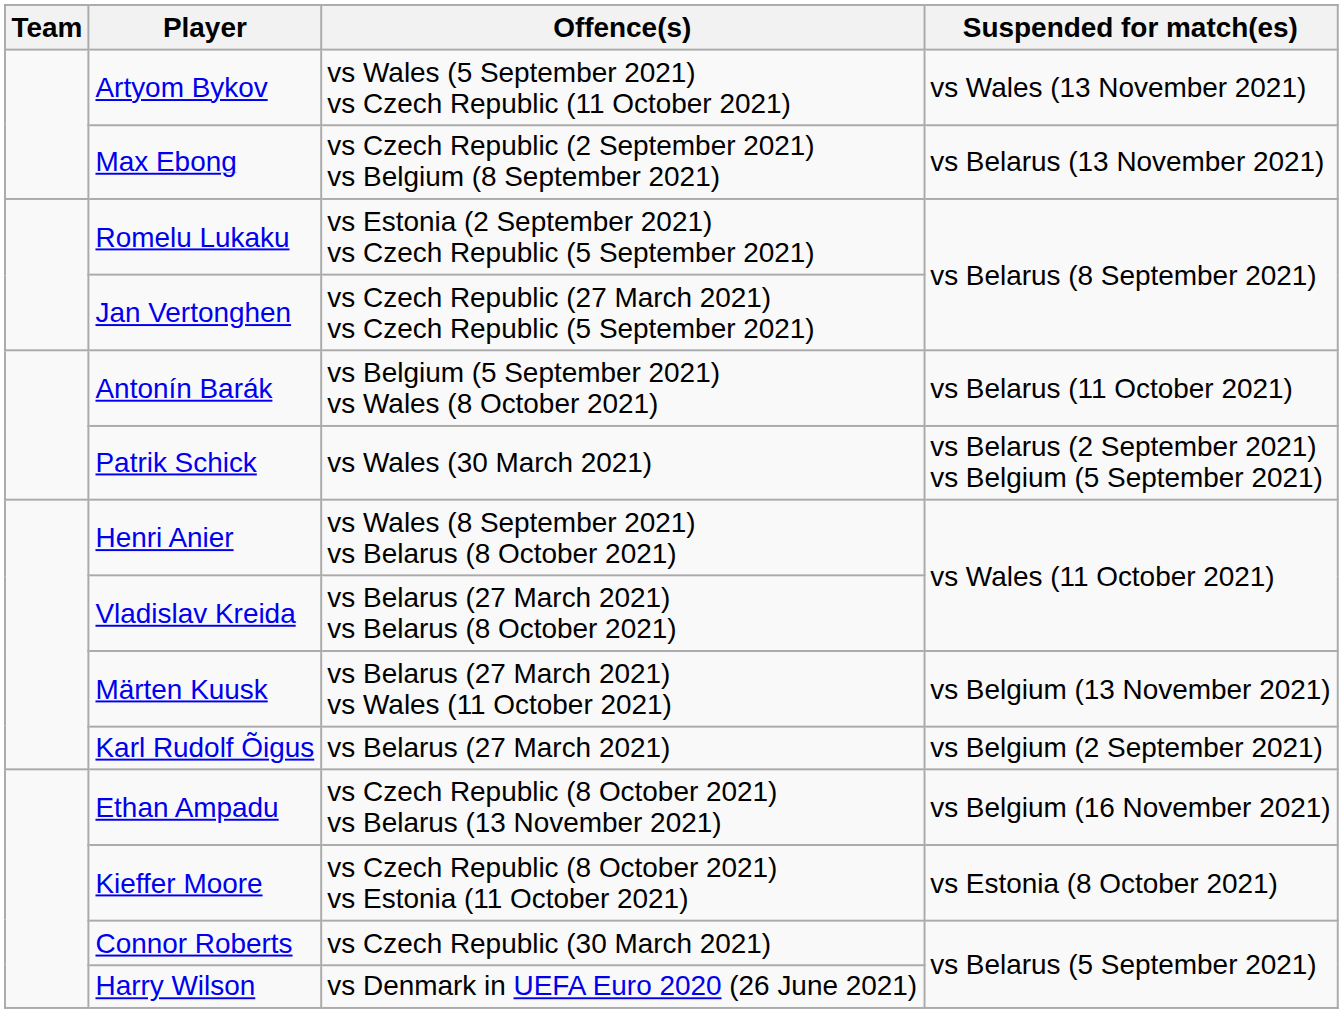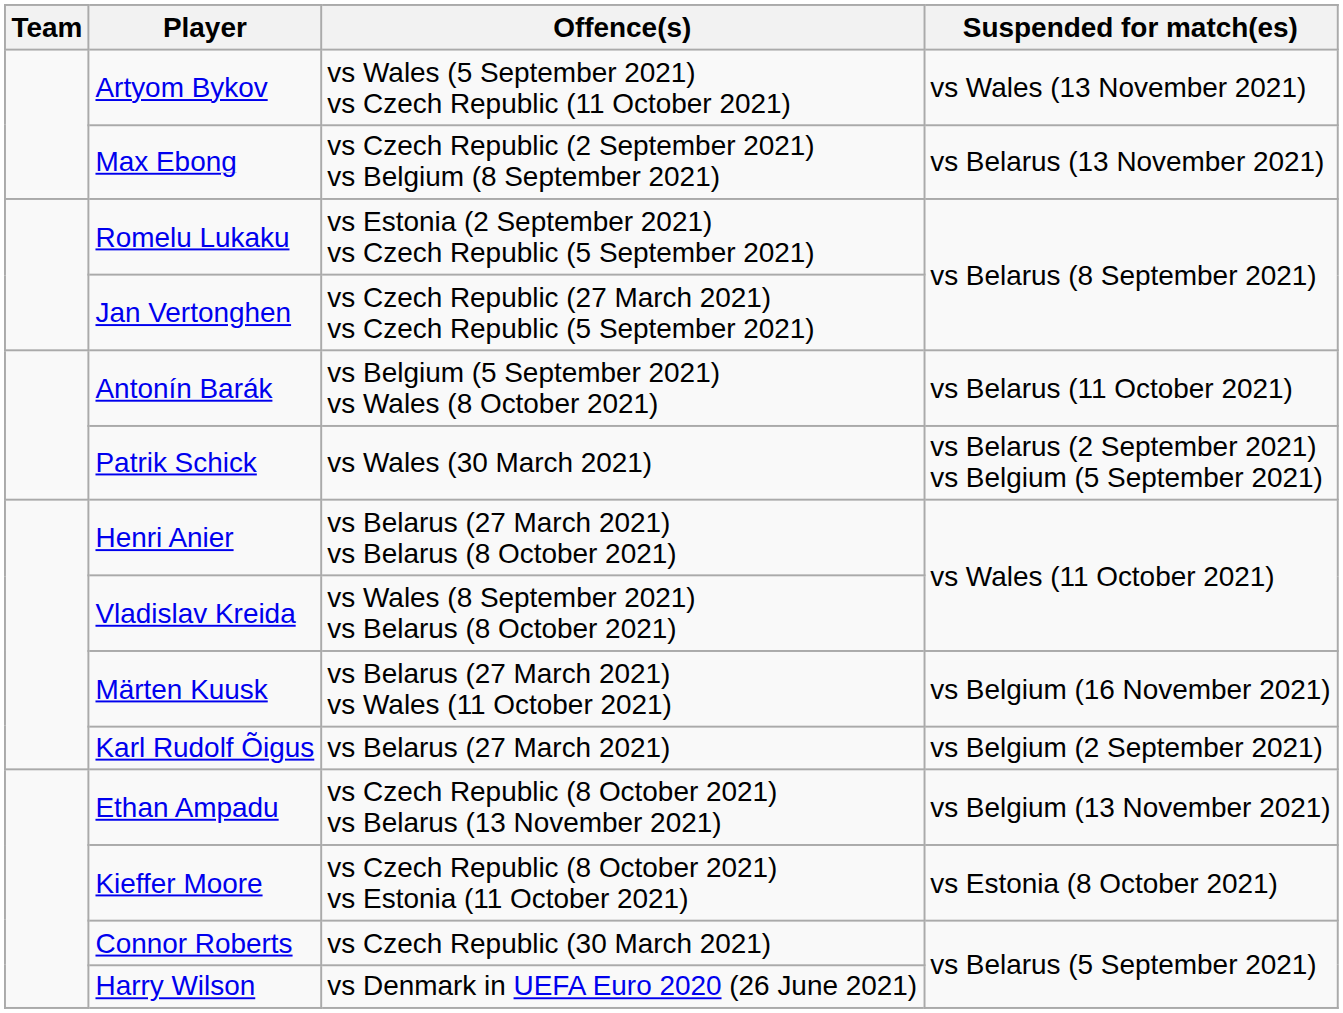Henri Anier | Offence(s): vs Wales (8 September 2021) vs Belarus (8 October 2021) -> vs Belarus (27 March 2021) vs Belarus (8 October 2021)
Vladislav Kreida | Offence(s): vs Belarus (27 March 2021) vs Belarus (8 October 2021) -> vs Wales (8 September 2021) vs Belarus (8 October 2021)
Märten Kuusk | Suspended for match(es): vs Belgium (13 November 2021) -> vs Belgium (16 November 2021)
Ethan Ampadu | Suspended for match(es): vs Belgium (16 November 2021) -> vs Belgium (13 November 2021)
